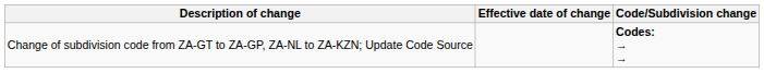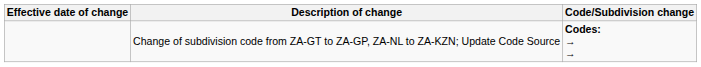columns swapped: Effective date of change <-> Description of change
